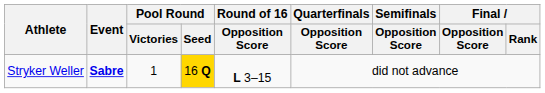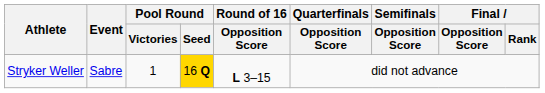Stryker Weller | Event: bold -> normal
